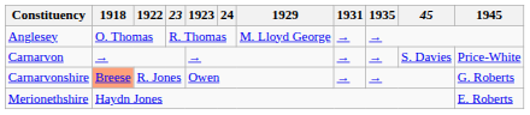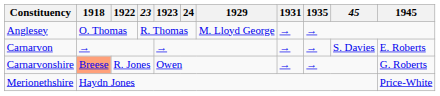Carnarvon | 1945: Price-White -> E. Roberts
Merionethshire | 1945: E. Roberts -> Price-White
